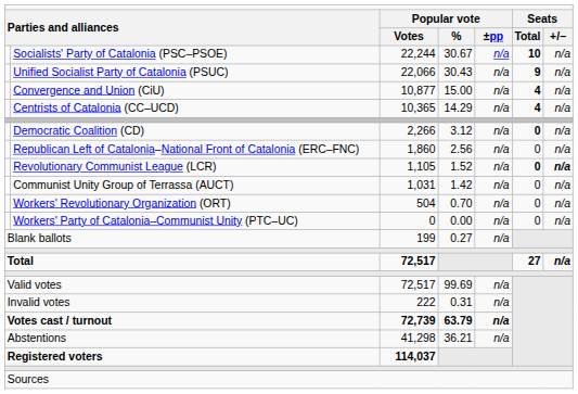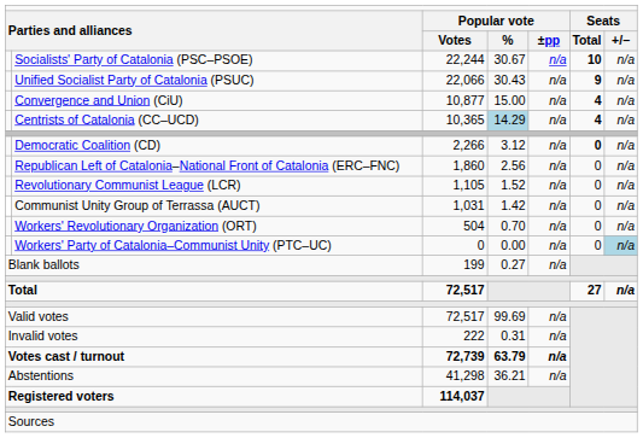Centrists of Catalonia (CC–UCD) | column 4: no background -> lightblue background
Revolutionary Communist League (LCR) | column 6: bold -> normal
Revolutionary Communist League (LCR) | column 7: bold -> normal
Workers' Party of Catalonia–Communist Unity (PTC–UC) | column 7: no background -> lightblue background
